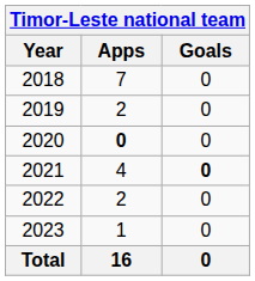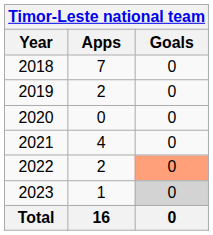2020 | Apps: bold -> normal
2021 | Goals: bold -> normal
2022 | Goals: no background -> lightsalmon background
2023 | Goals: no background -> lightgrey background
